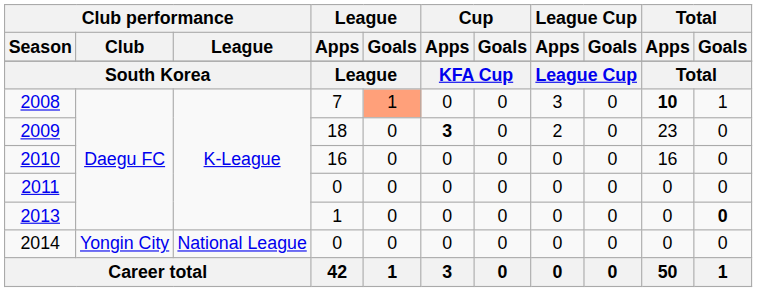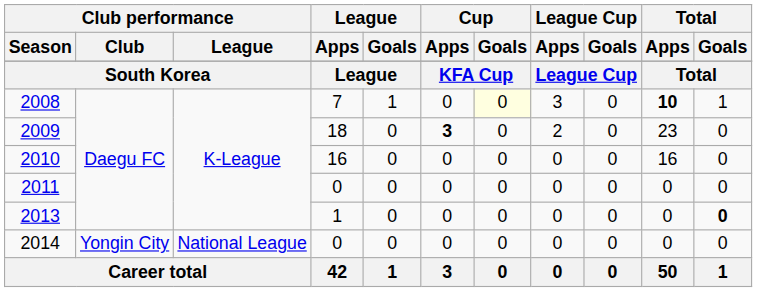2008 | League / Goals: lightsalmon background -> no background
2008 | Cup / Goals: no background -> lightyellow background
